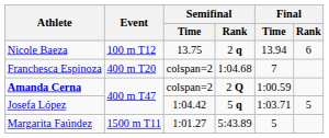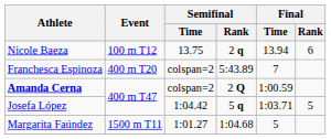Franchesca Espinoza | Semifinal / Rank: 1:04.68 -> 5:43.89
Margarita Faúndez | Semifinal / Rank: 5:43.89 -> 1:04.68
